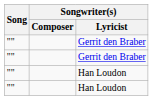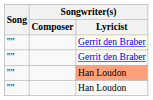row 3 | Songwriter(s) / Lyricist: no background -> lightyellow background
row 5 | Songwriter(s) / Lyricist: no background -> lightsalmon background
